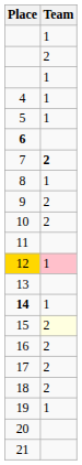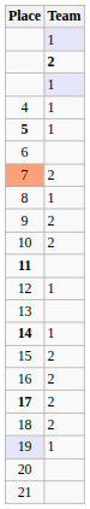row 2 | Team: no background -> lavender background
row 3 | Team: normal -> bold
row 4 | Team: no background -> lavender background
row 6 | Place: normal -> bold
row 7 | Place: bold -> normal
row 8 | Place: no background -> lightsalmon background
row 8 | Team: bold -> normal
row 12 | Place: normal -> bold
row 13 | Place: gold background -> no background
row 13 | Team: pink background -> no background
row 16 | Team: lightyellow background -> no background
row 18 | Place: normal -> bold
row 20 | Place: no background -> lavender background
